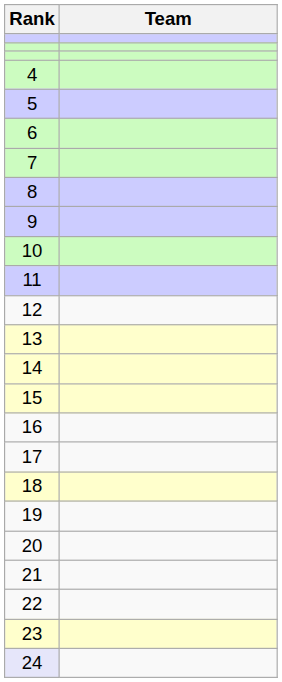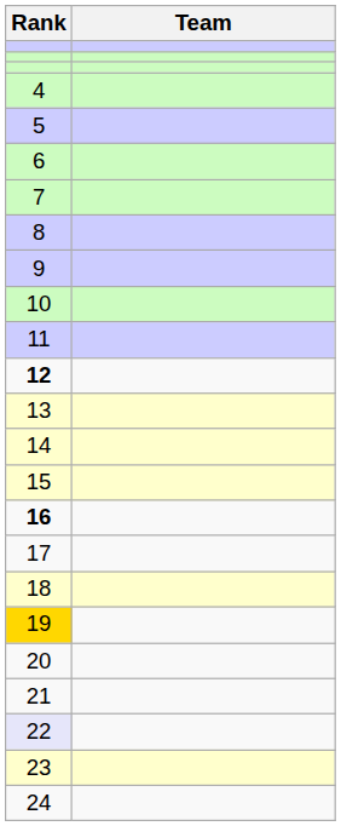row 13 | Rank: normal -> bold
row 17 | Rank: normal -> bold
row 20 | Rank: no background -> gold background
row 23 | Rank: no background -> lavender background
row 25 | Rank: lavender background -> no background
